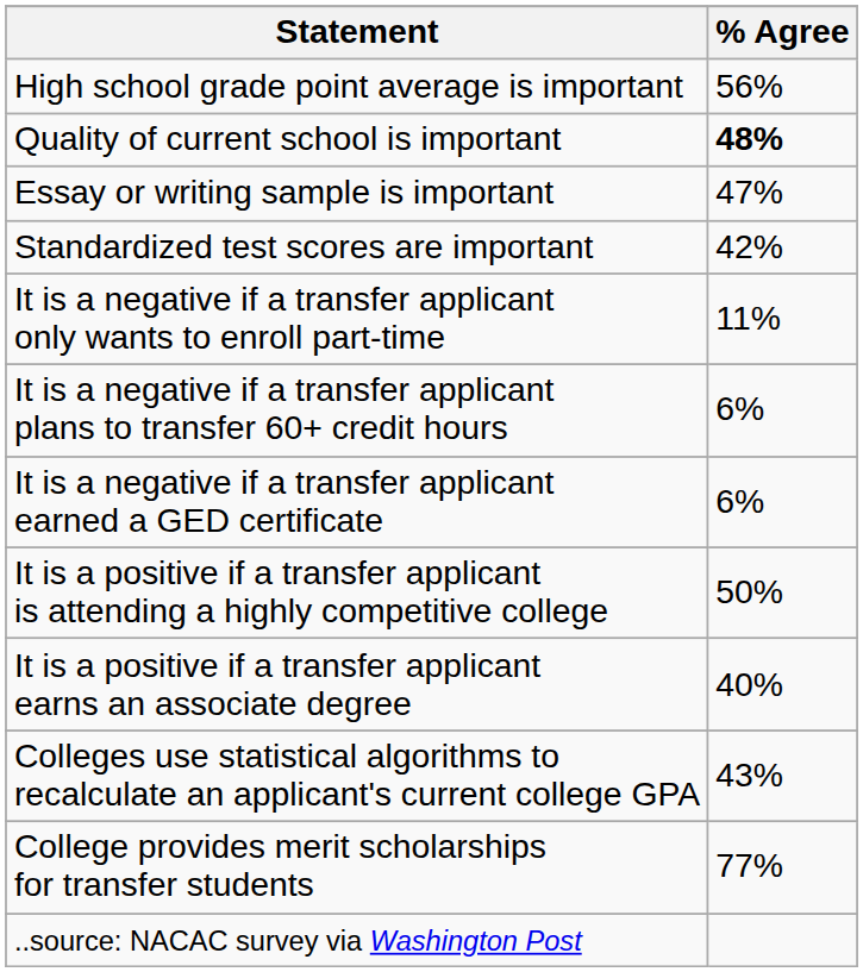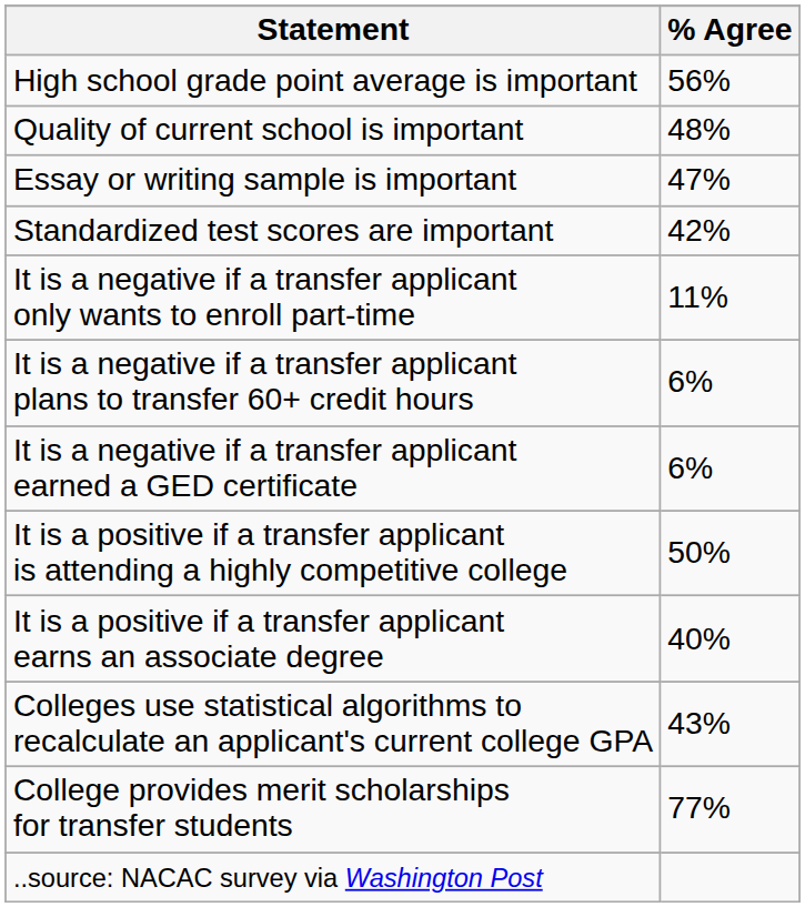Quality of current school is important | % Agree: bold -> normal
